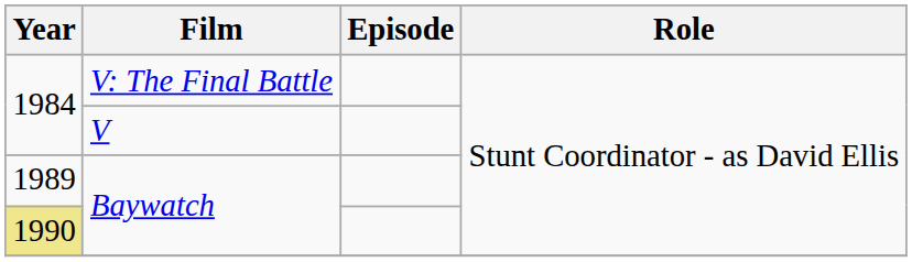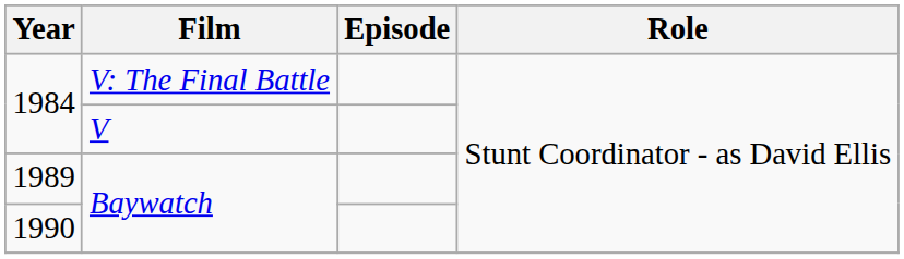1990 | Year: khaki background -> no background
